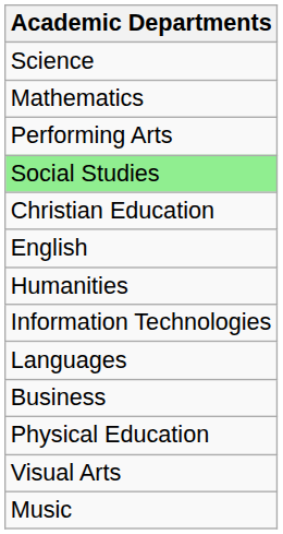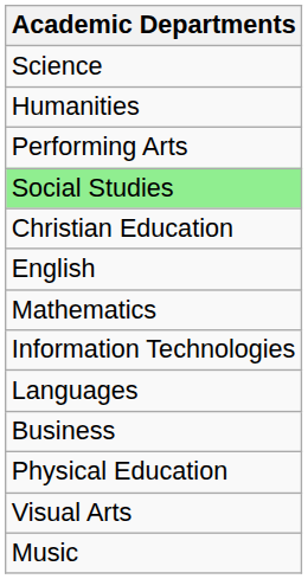row 3 | column 1: Mathematics -> Humanities
row 8 | column 1: Humanities -> Mathematics
